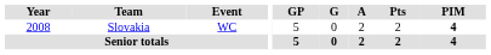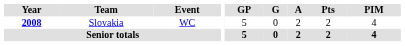Slovakia | Year: normal -> bold
Slovakia | PIM: bold -> normal
